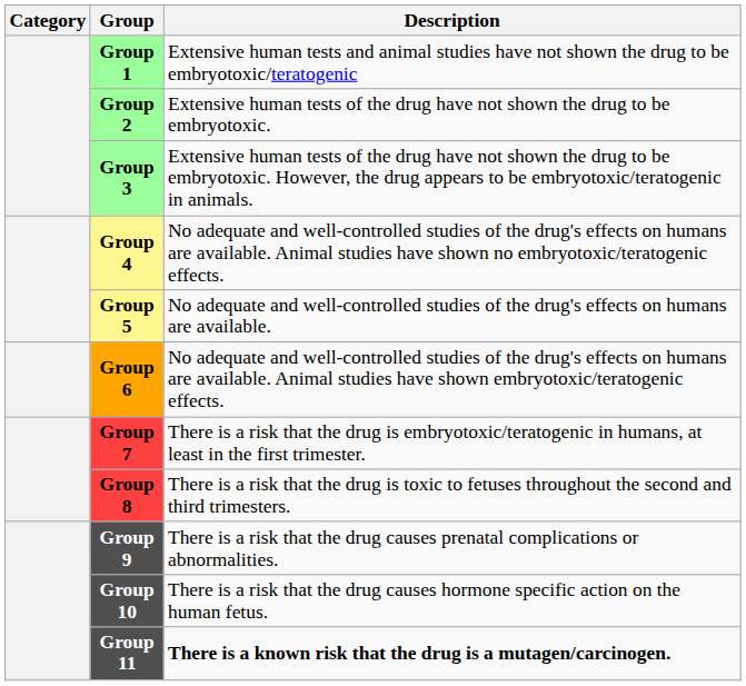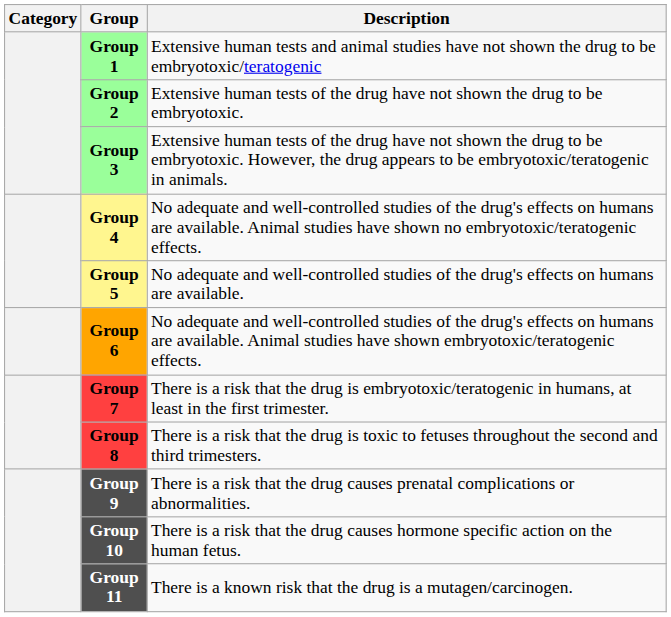Group 11 | Description: bold -> normal
